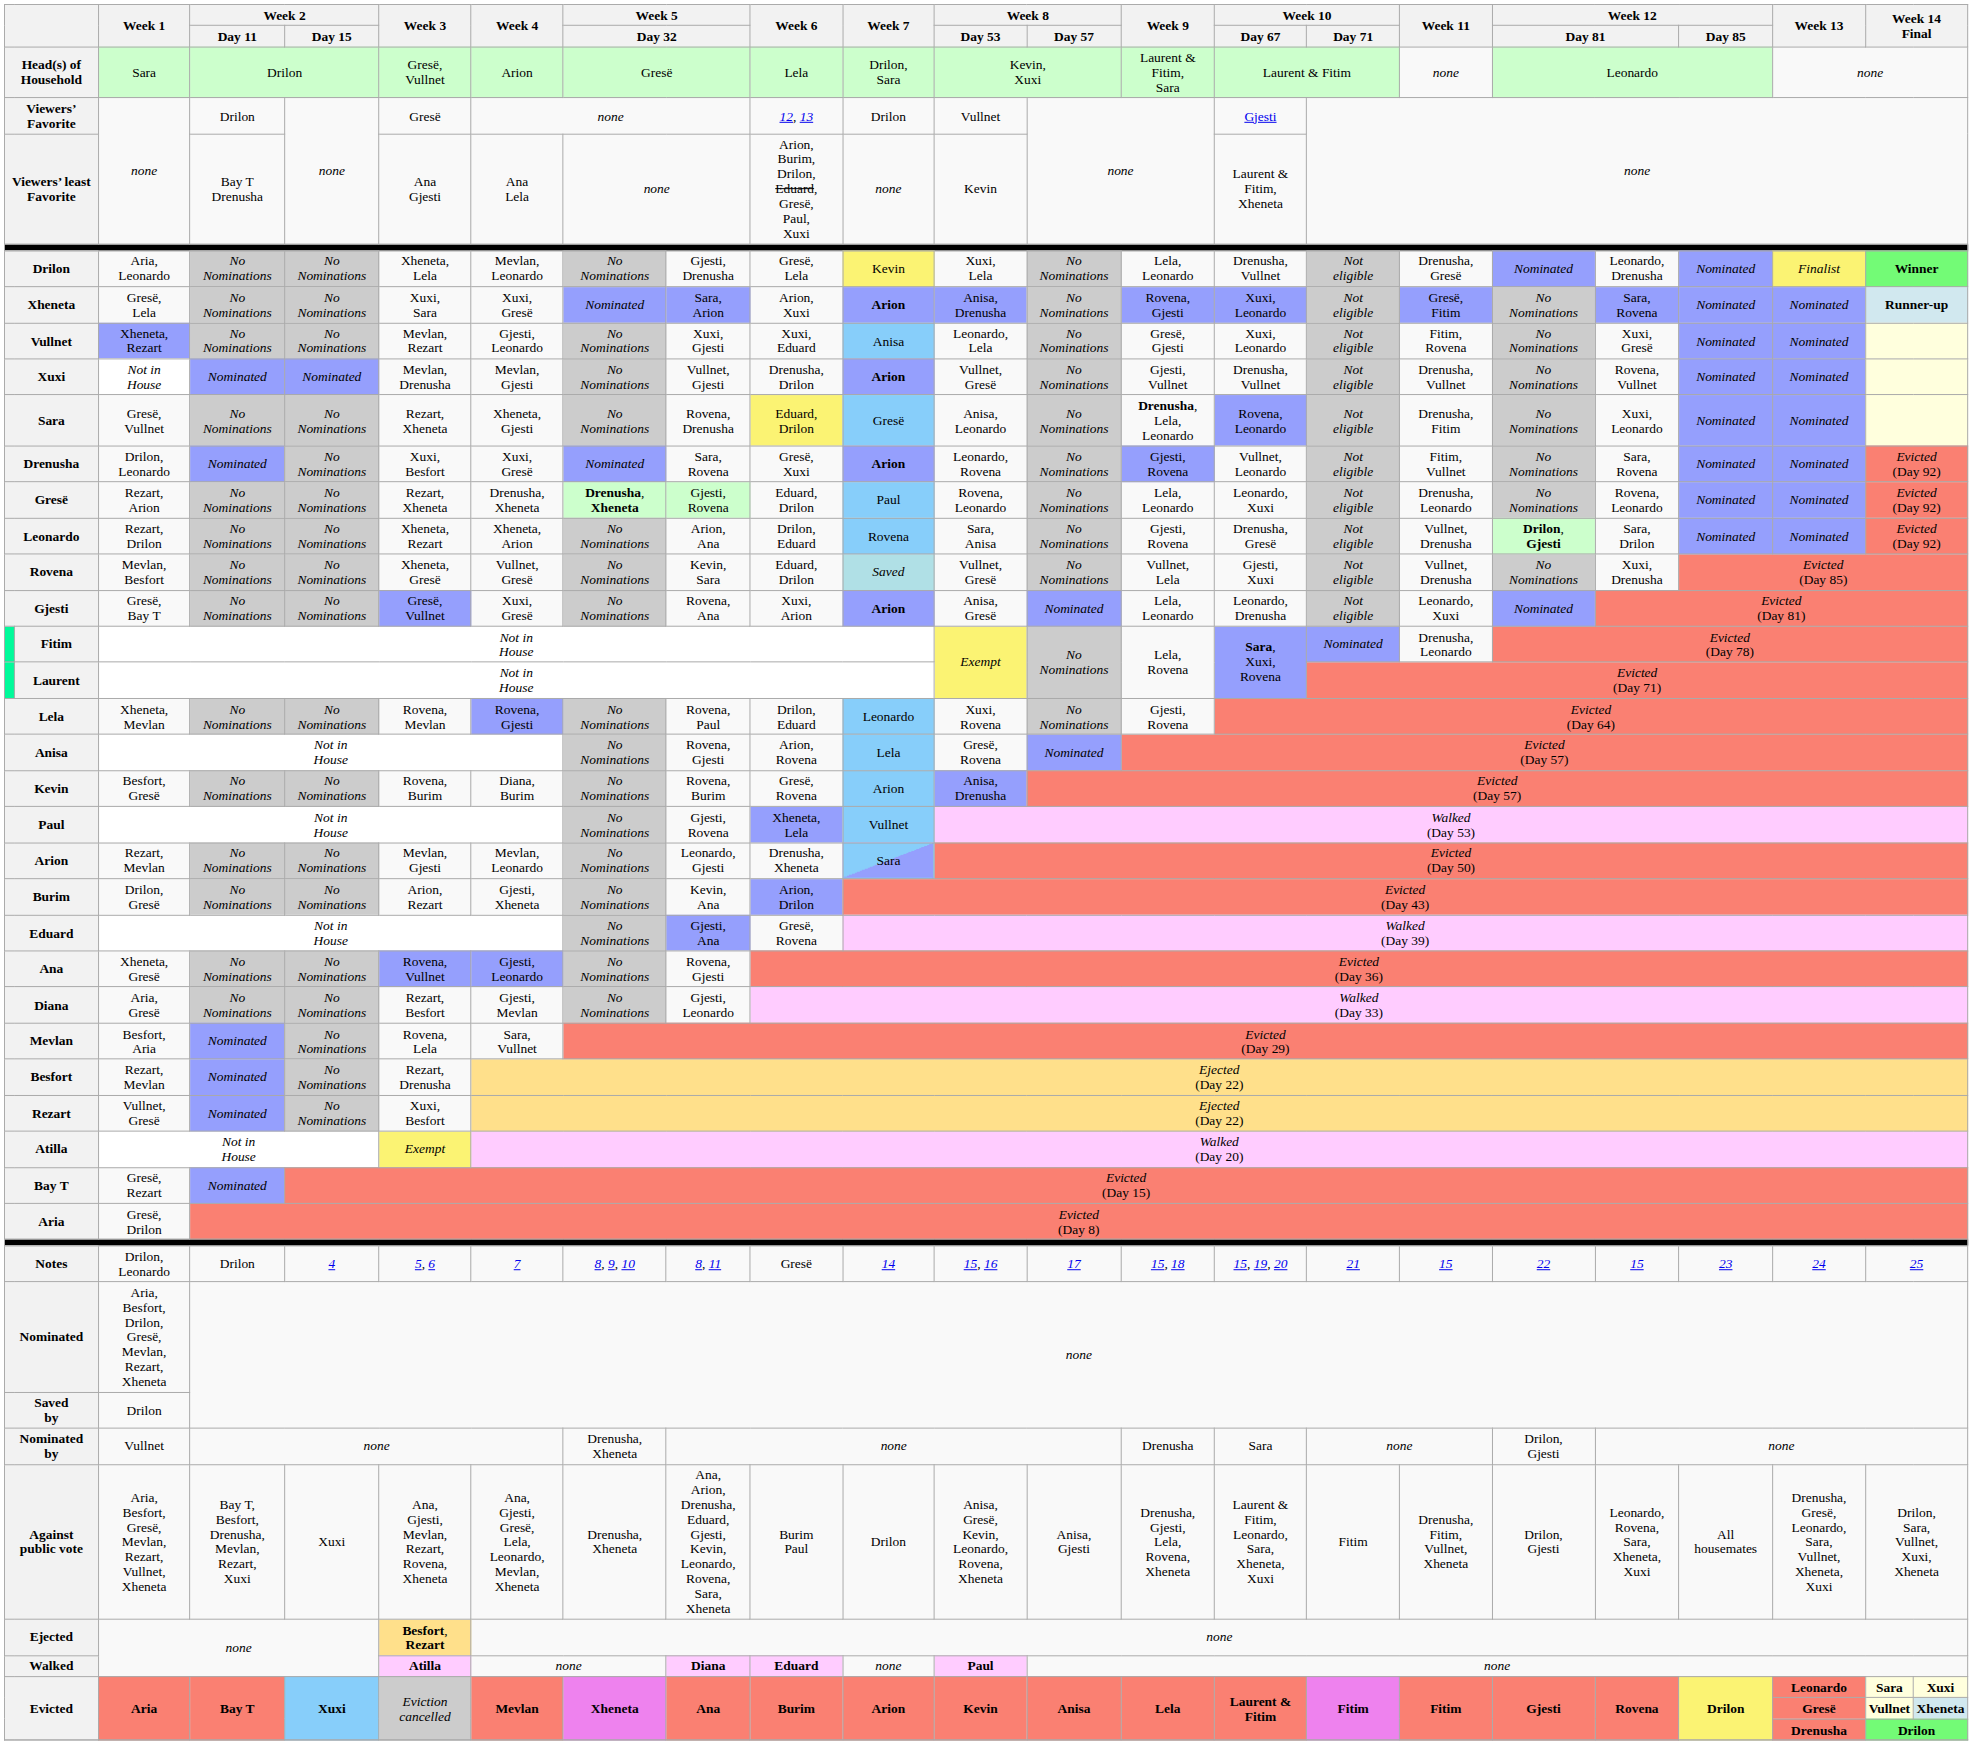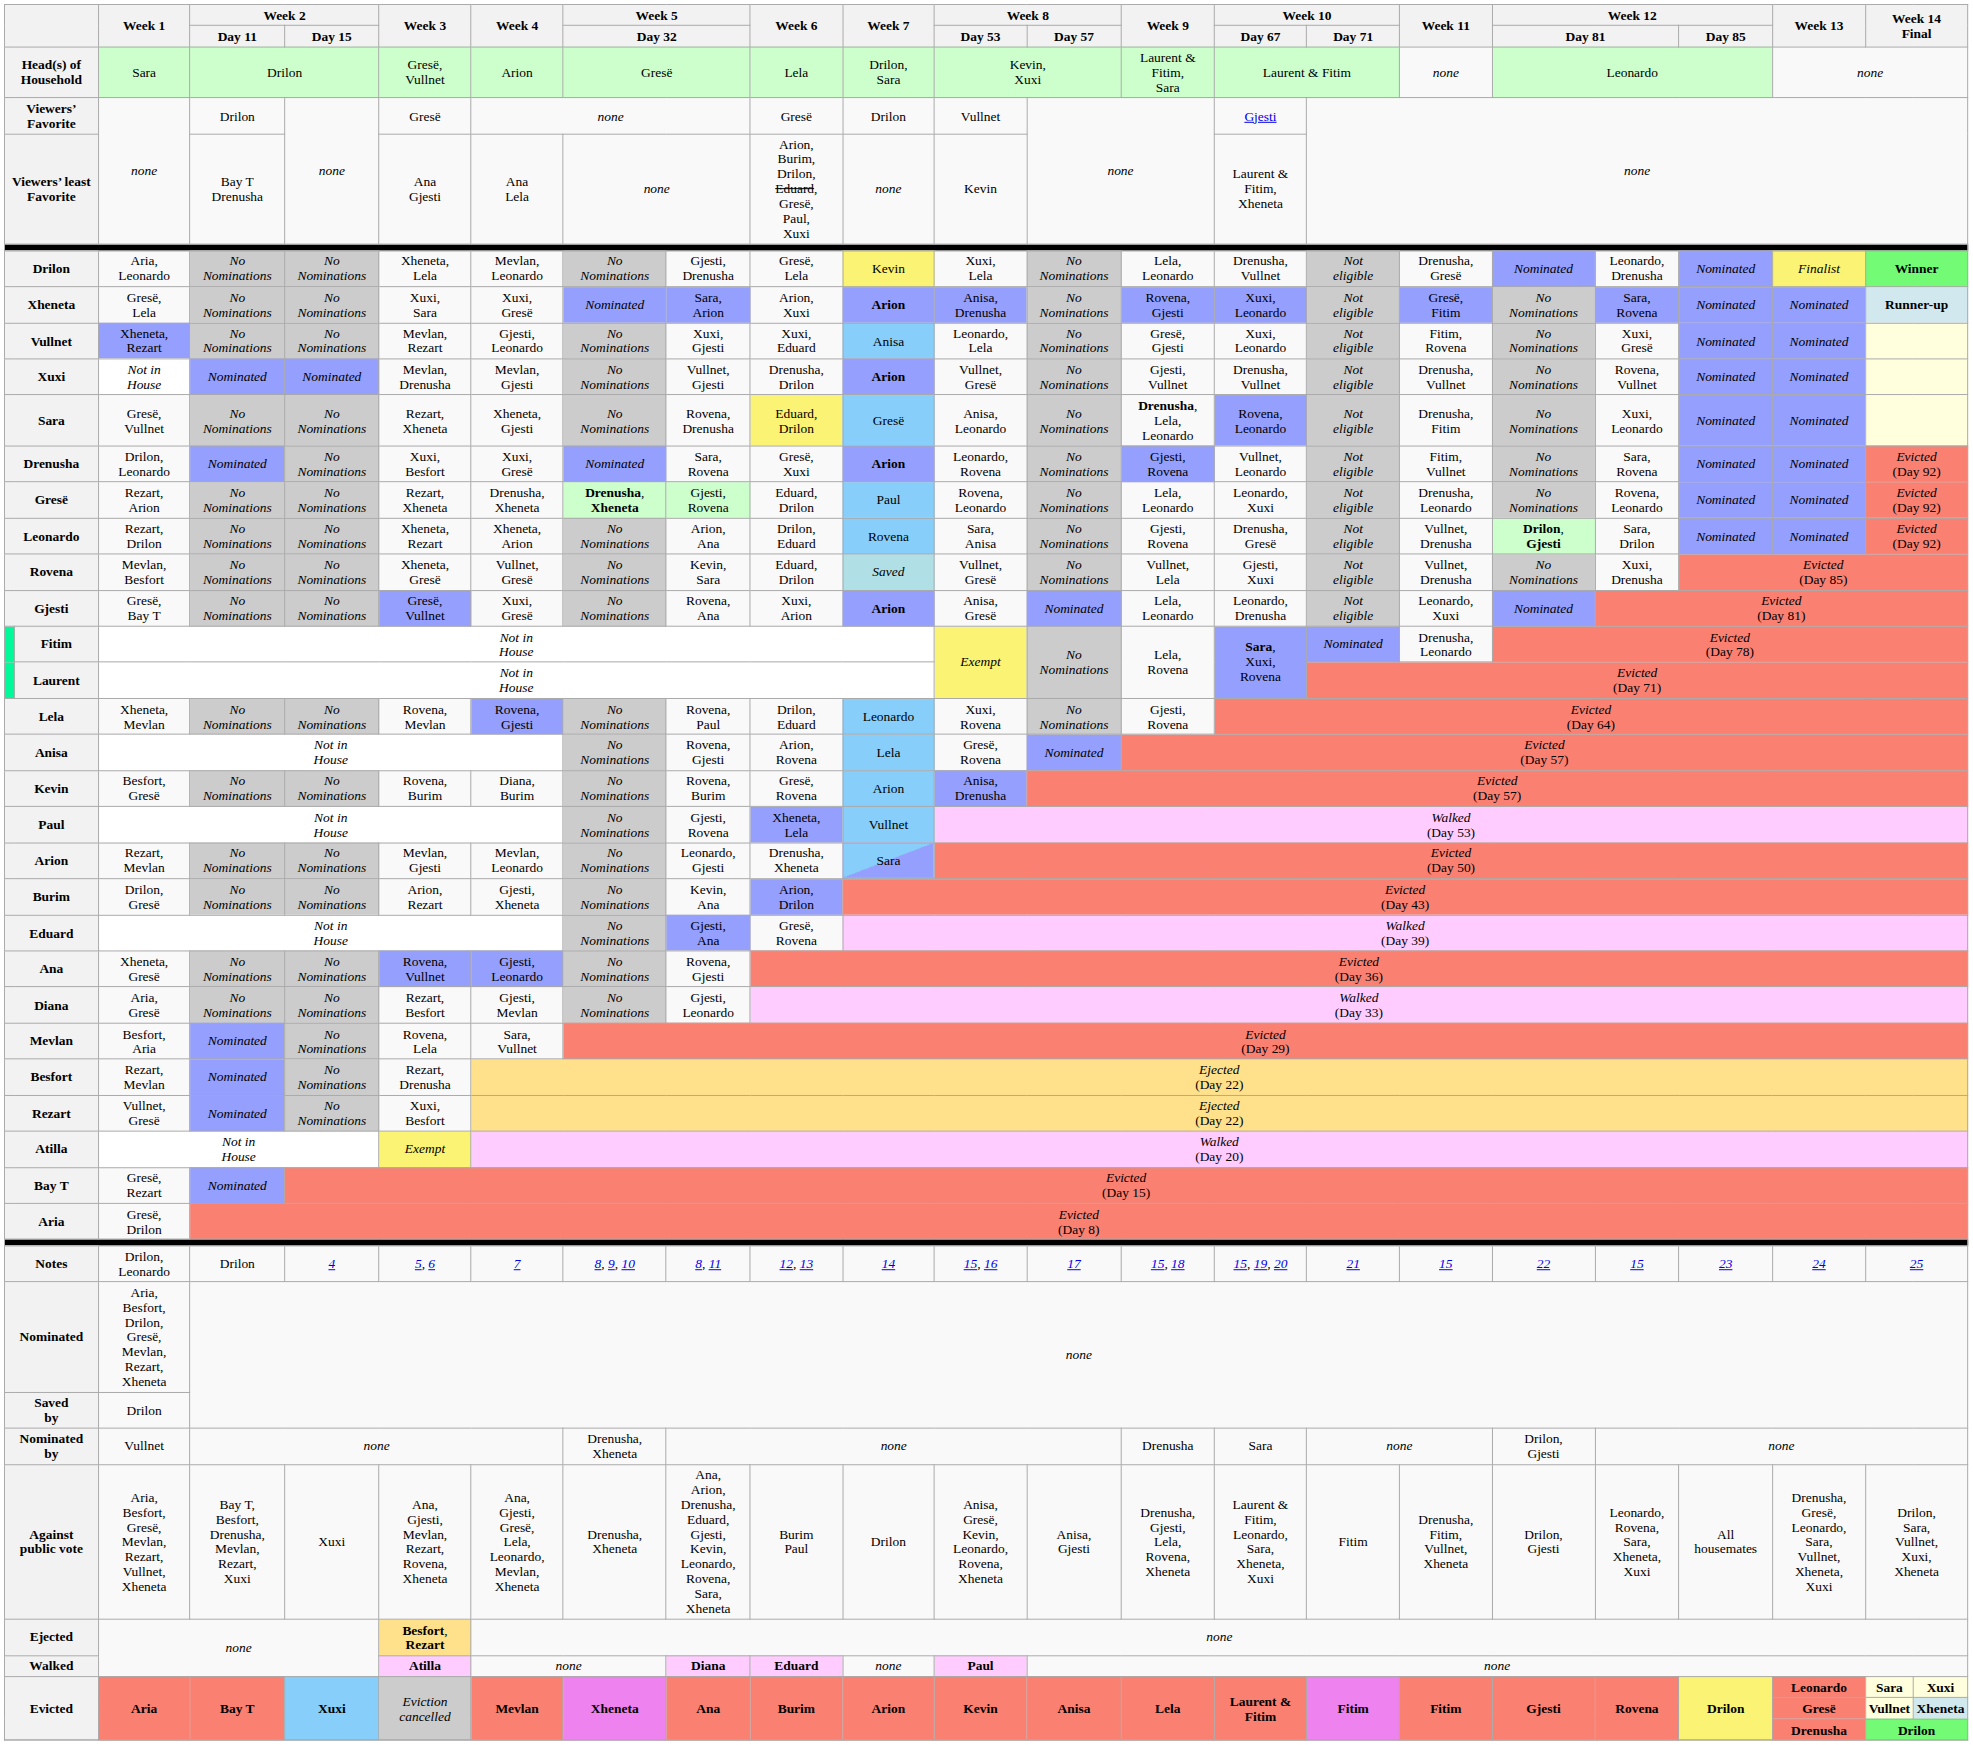Viewers’ Favorite | Week 6: 12, 13 -> Gresë
Notes | Week 6: Gresë -> 12, 13
